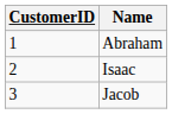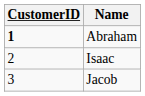Abraham | CustomerID: normal -> bold
